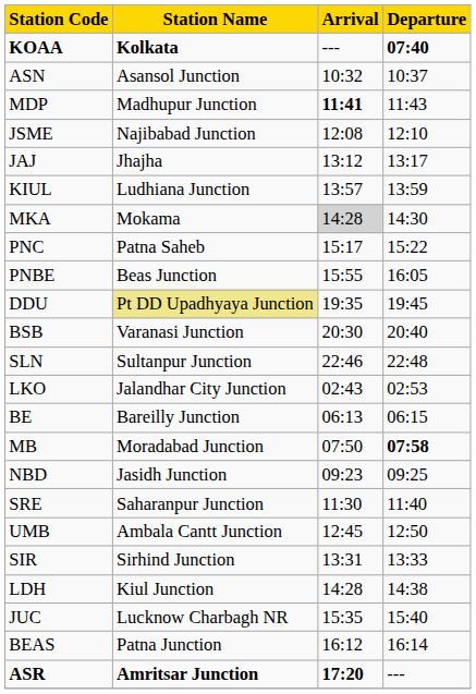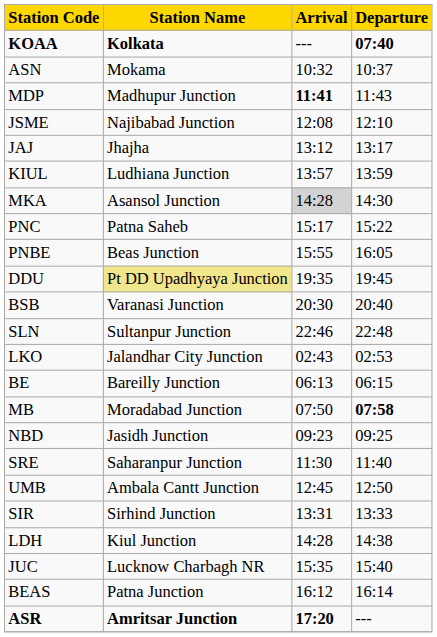ASN | Station Name: Asansol Junction -> Mokama
MKA | Station Name: Mokama -> Asansol Junction
